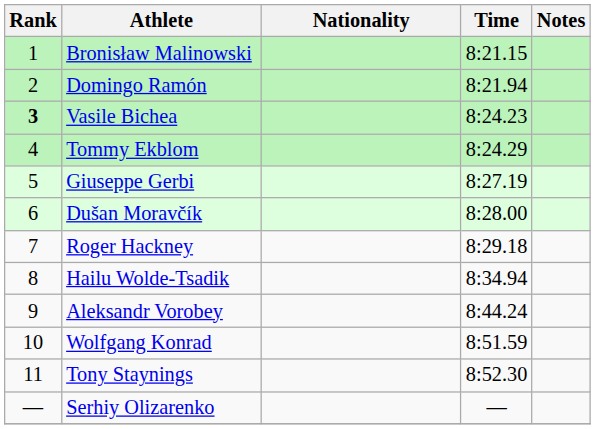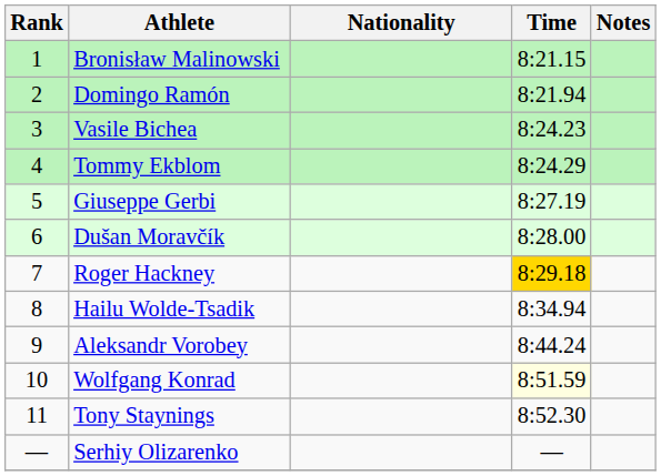Vasile Bichea | Rank: bold -> normal
Roger Hackney | Time: no background -> gold background
Wolfgang Konrad | Time: no background -> lightyellow background
